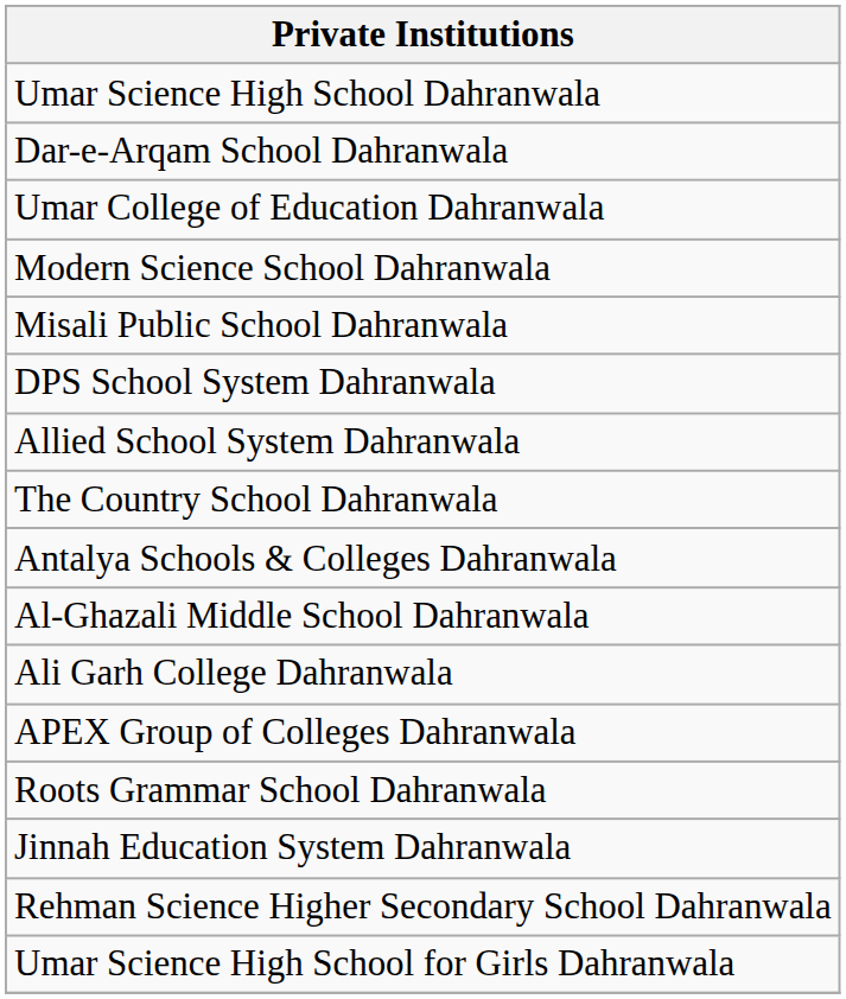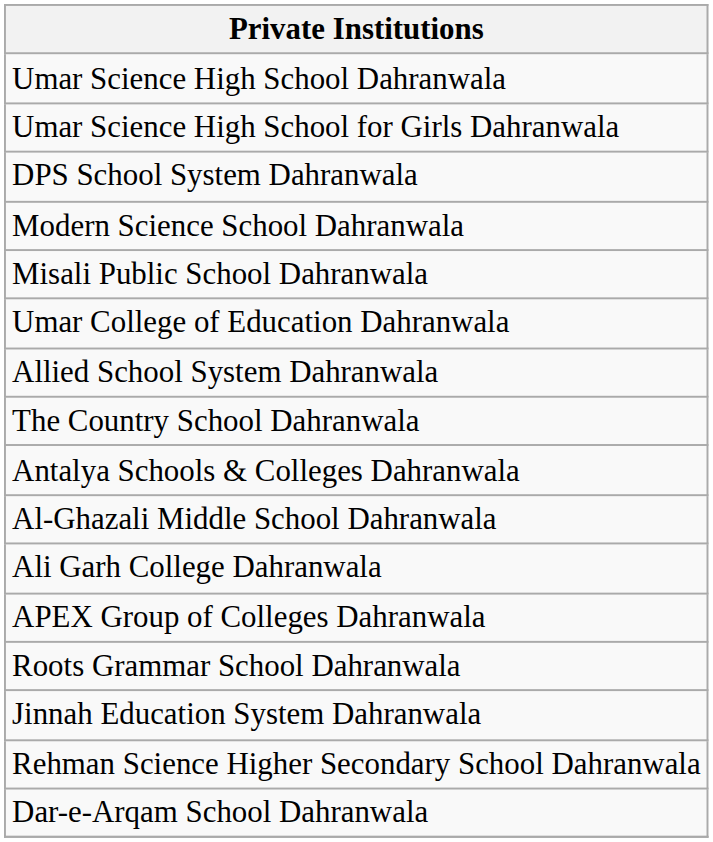row 3 | column 1: Dar-e-Arqam School Dahranwala -> Umar Science High School for Girls Dahranwala
row 4 | column 1: Umar College of Education Dahranwala -> DPS School System Dahranwala
row 7 | column 1: DPS School System Dahranwala -> Umar College of Education Dahranwala
row 17 | column 1: Umar Science High School for Girls Dahranwala -> Dar-e-Arqam School Dahranwala
